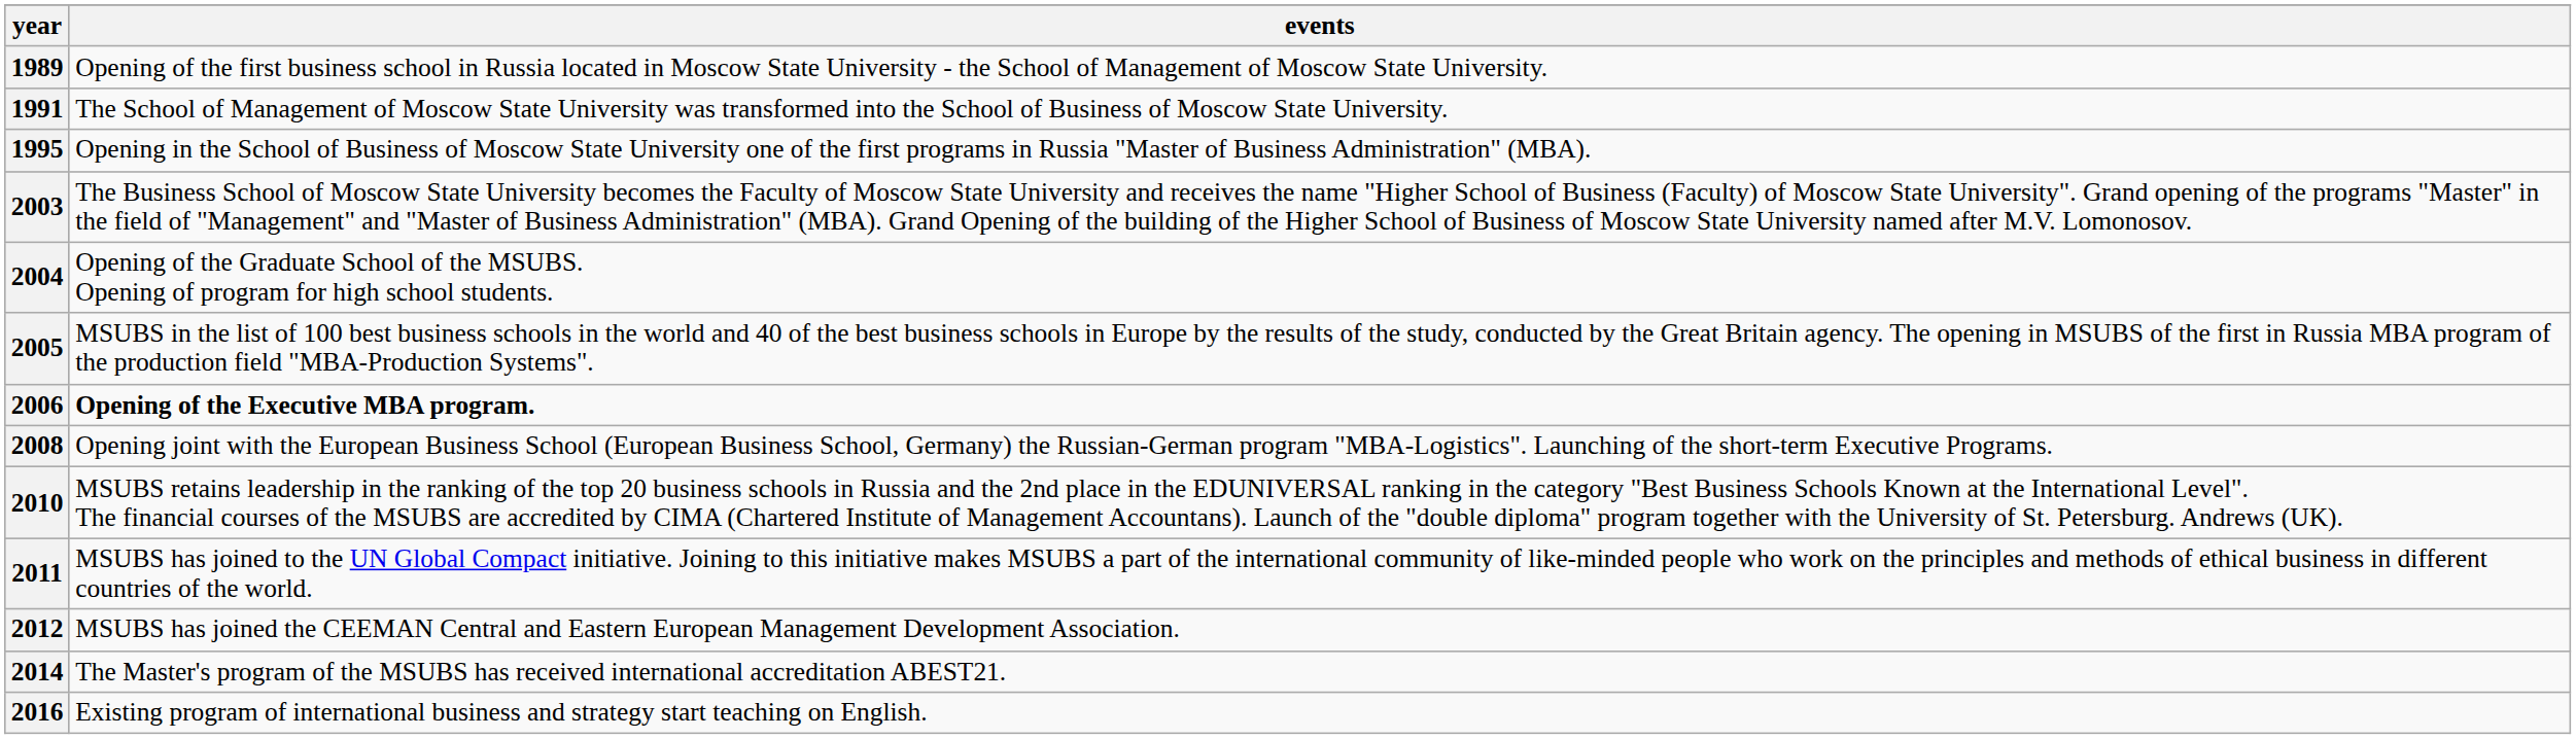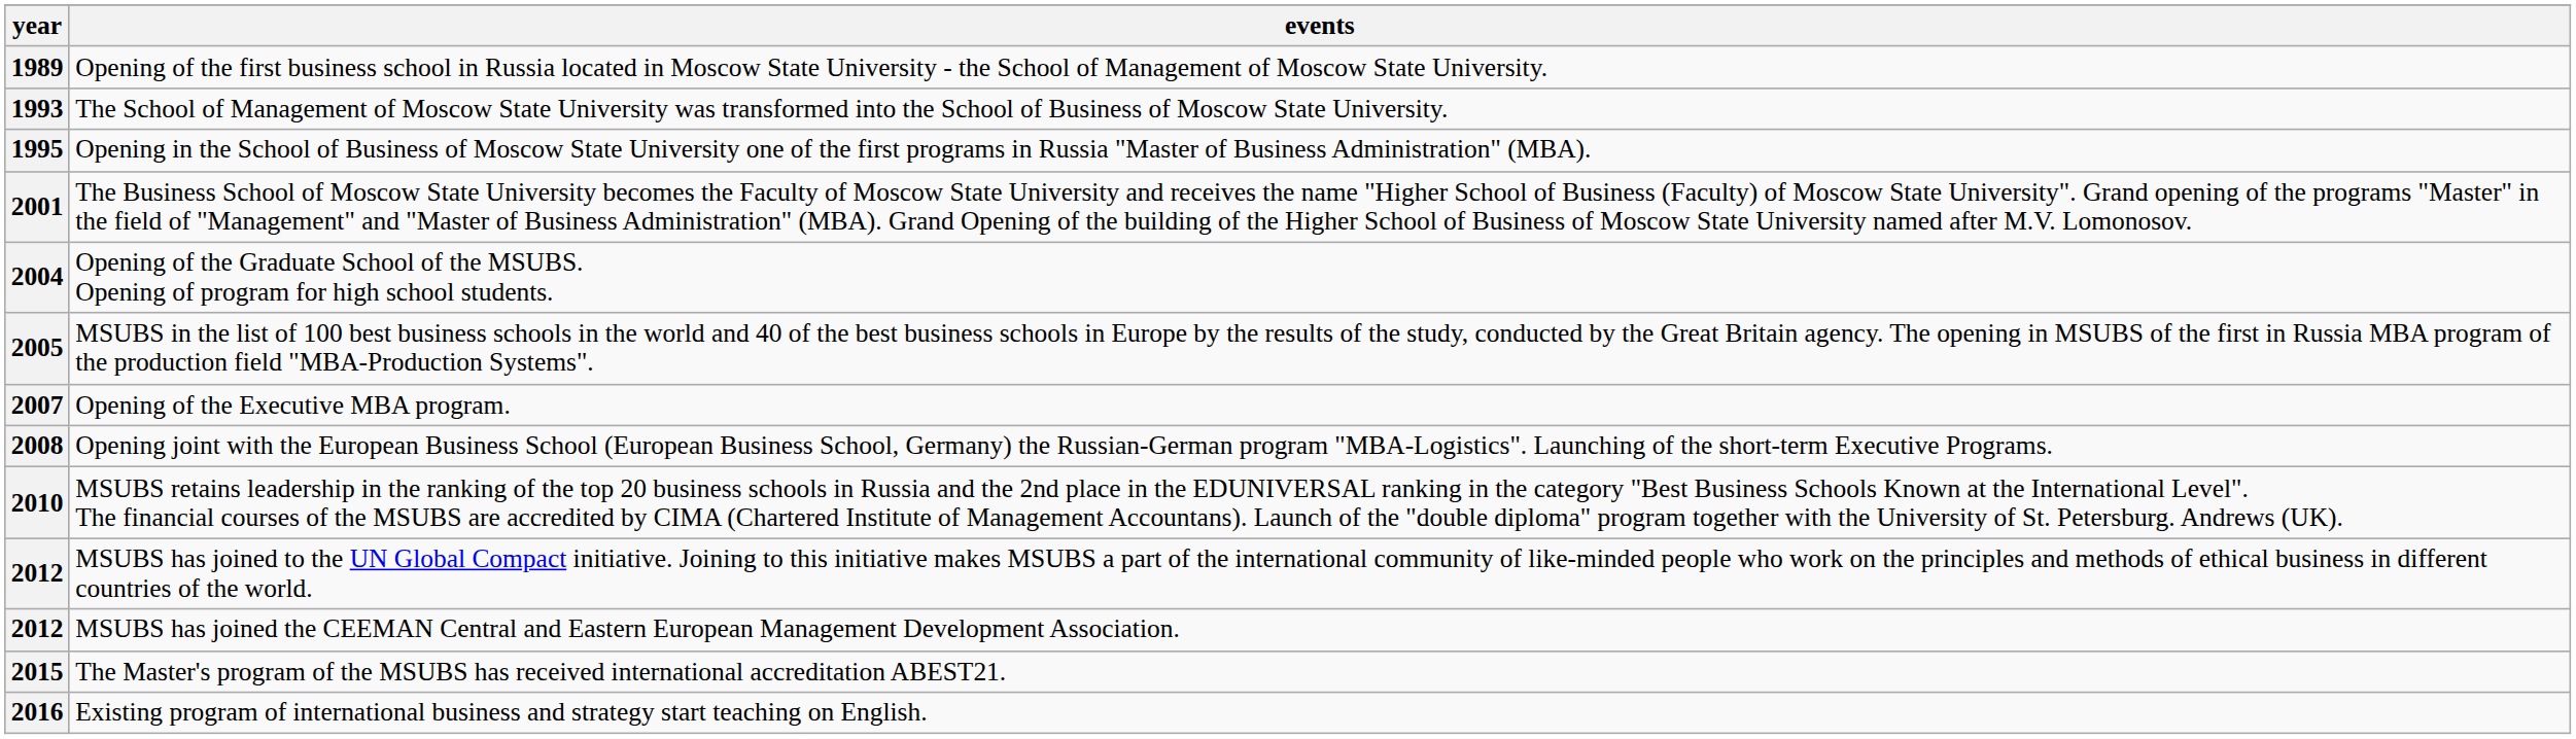row 3 | year: 1991 -> 1993
row 5 | year: 2003 -> 2001
row 8 | year: 2006 -> 2007
row 8 | events: bold -> normal
row 11 | year: 2011 -> 2012
row 13 | year: 2014 -> 2015
